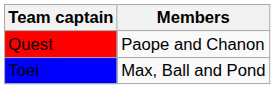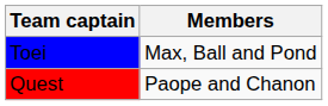rows swapped: Toei <-> Quest
